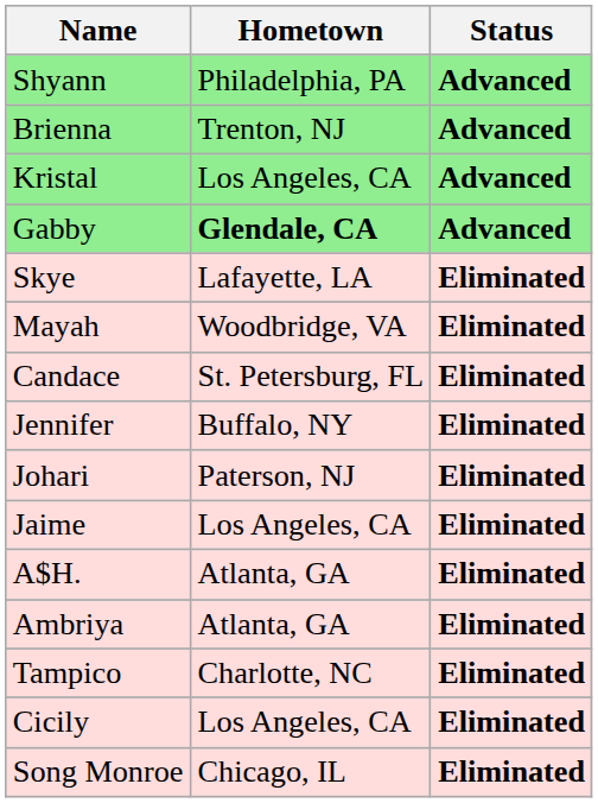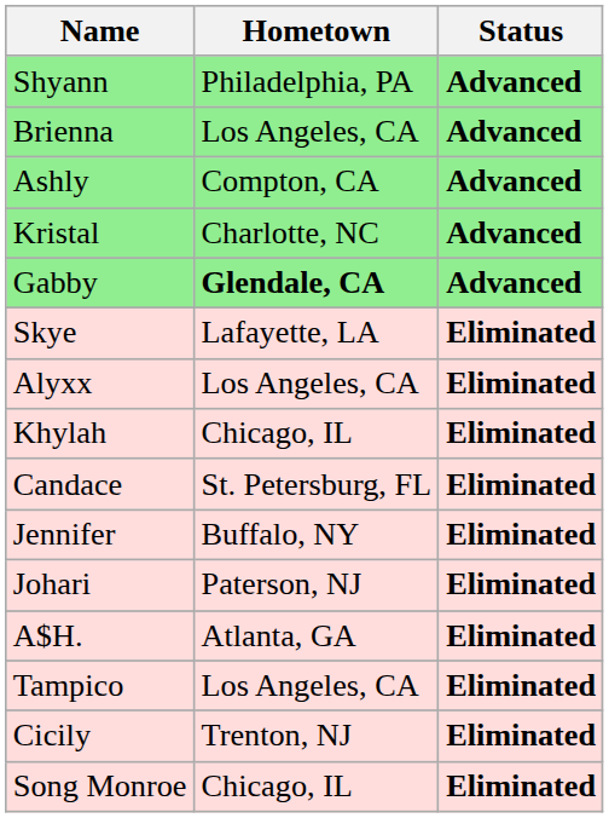Brienna | Hometown: Trenton, NJ -> Los Angeles, CA
+ row: Ashly | Compton, CA | Advanced
Kristal | Hometown: Los Angeles, CA -> Charlotte, NC
+ row: Alyxx | Los Angeles, CA | Eliminated
- row: Mayah | Woodbridge, VA | Eliminated
+ row: Khylah | Chicago, IL | Eliminated
- row: Jaime | Los Angeles, CA | Eliminated
- row: Ambriya | Atlanta, GA | Eliminated
Tampico | Hometown: Charlotte, NC -> Los Angeles, CA
Cicily | Hometown: Los Angeles, CA -> Trenton, NJ
